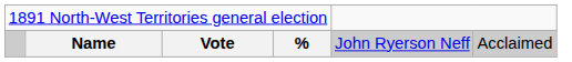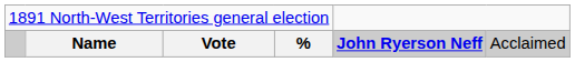Name | column 5: normal -> bold
